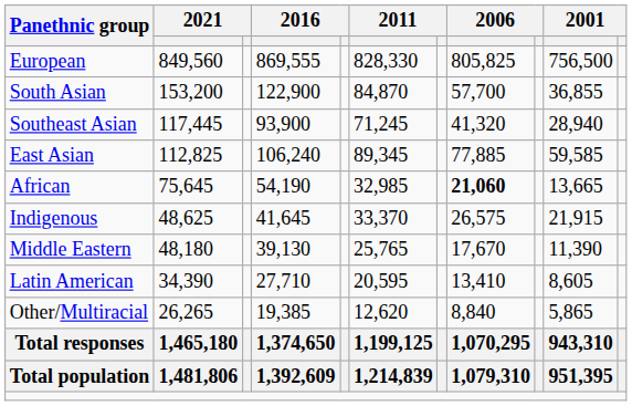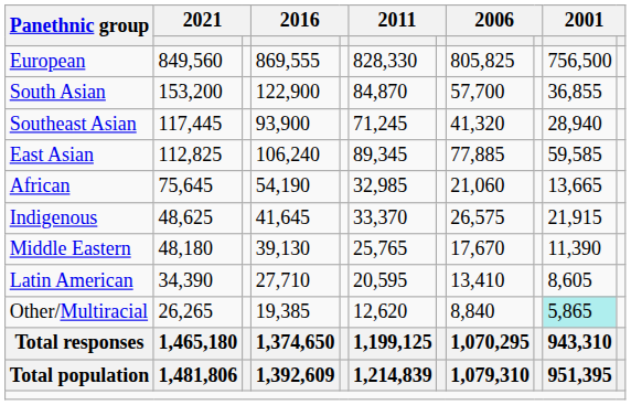African | column 8: bold -> normal
Other/Multiracial | column 10: no background -> paleturquoise background
